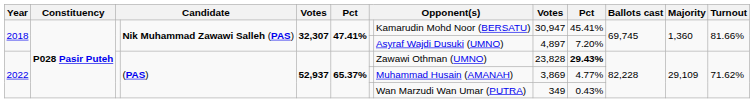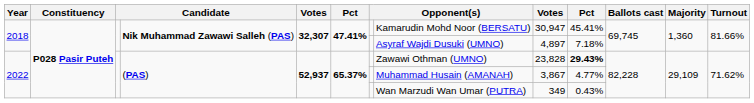row 3 | column 10: 7.20% -> 7.18%
row 5 | column 9: 3,869 -> 3,867
